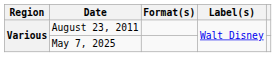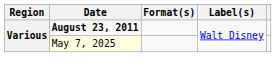August 23, 2011 | Date: normal -> bold
May 7, 2025 | Date: no background -> lightyellow background
